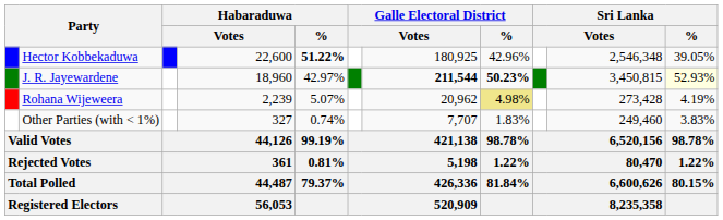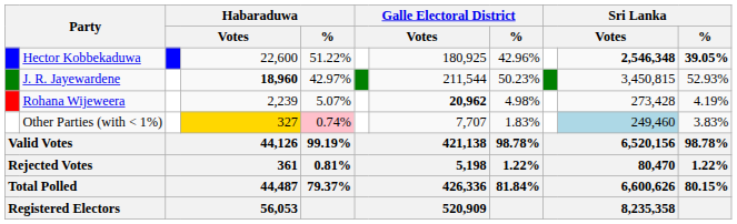Hector Kobbekaduwa | Habaraduwa / %: bold -> normal
Hector Kobbekaduwa | column 10: normal -> bold
Hector Kobbekaduwa | Sri Lanka / %: normal -> bold
J. R. Jayewardene | column 4: normal -> bold
J. R. Jayewardene | column 7: bold -> normal
J. R. Jayewardene | Galle Electoral District / %: bold -> normal
J. R. Jayewardene | Sri Lanka / %: lightyellow background -> no background
Rohana Wijeweera | column 7: normal -> bold
Rohana Wijeweera | Galle Electoral District / %: khaki background -> no background
Other Parties (with < 1%) | column 4: no background -> gold background
Other Parties (with < 1%) | Habaraduwa / %: no background -> pink background
Other Parties (with < 1%) | column 10: no background -> lightblue background
